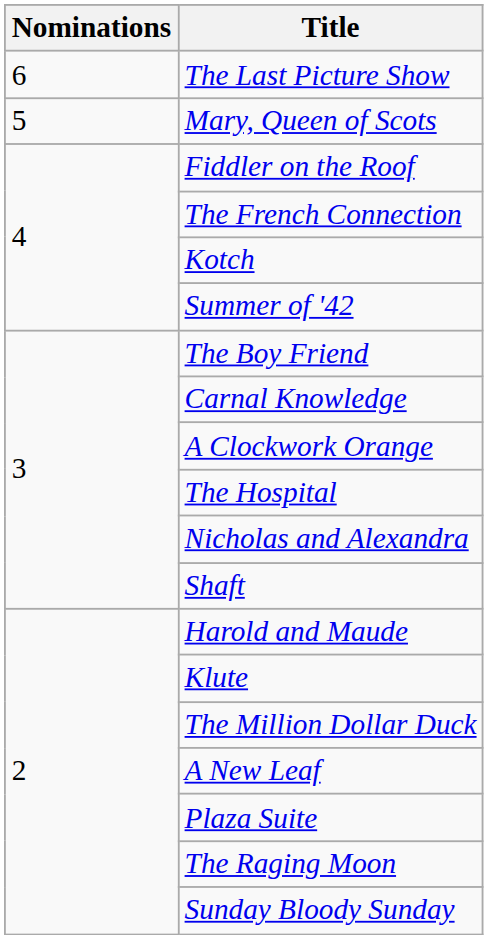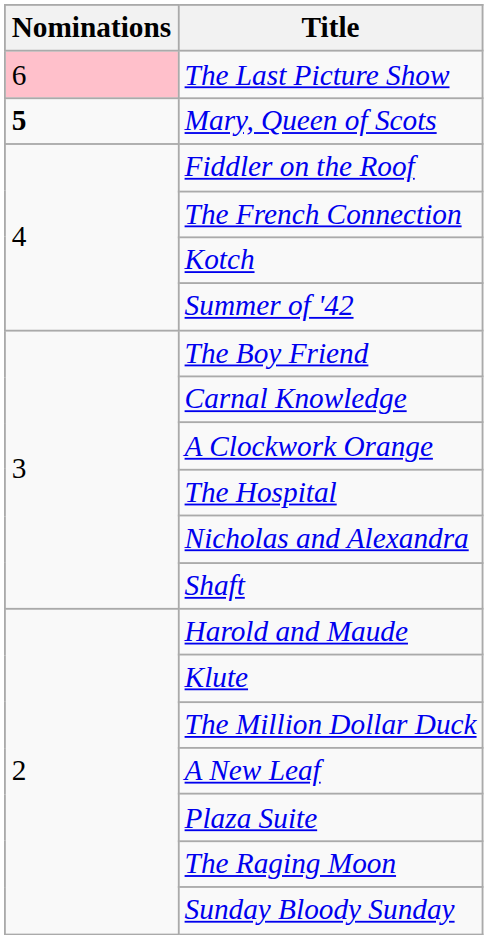The Last Picture Show | Nominations: no background -> pink background
Mary, Queen of Scots | Nominations: normal -> bold
